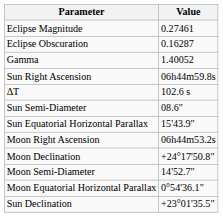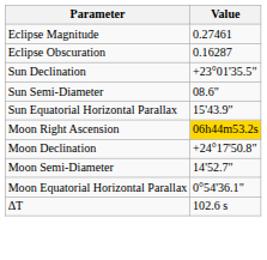- row: Gamma | 1.40052
- row: Sun Right Ascension | 06h44m59.8s
rows swapped: Sun Declination <-> ΔT
Moon Right Ascension | Value: no background -> gold background
